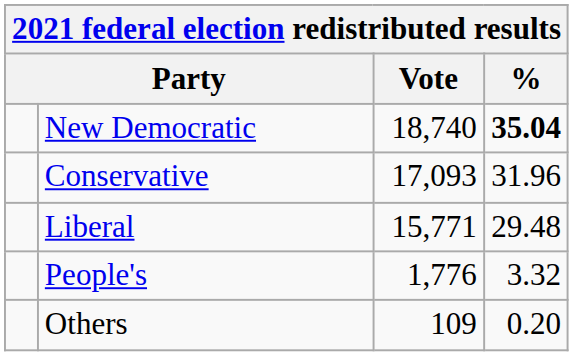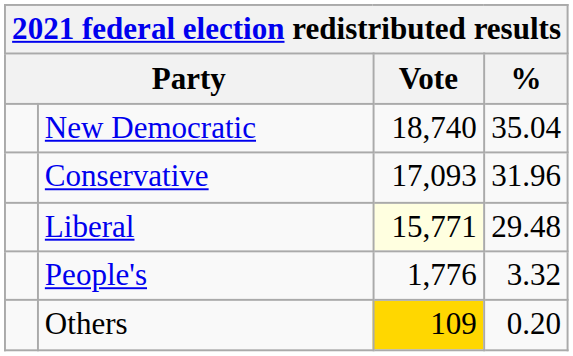New Democratic | %: bold -> normal
Liberal | Vote: no background -> lightyellow background
Others | Vote: no background -> gold background
